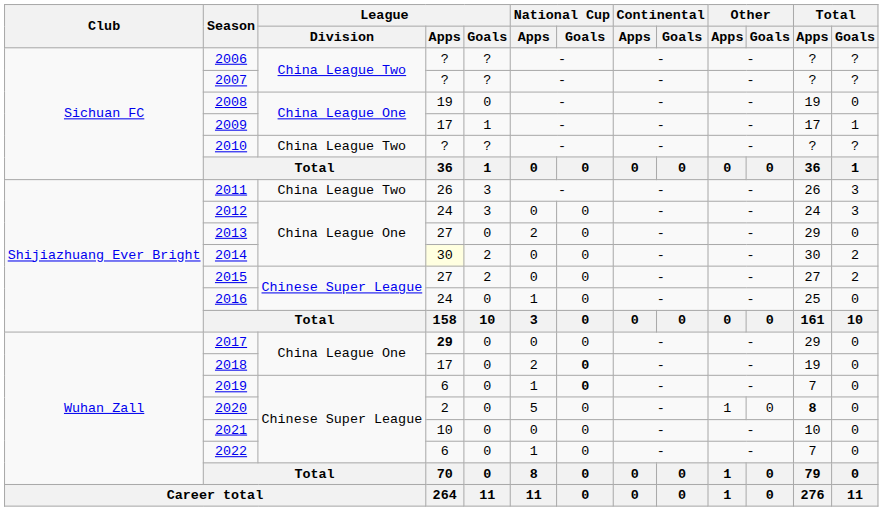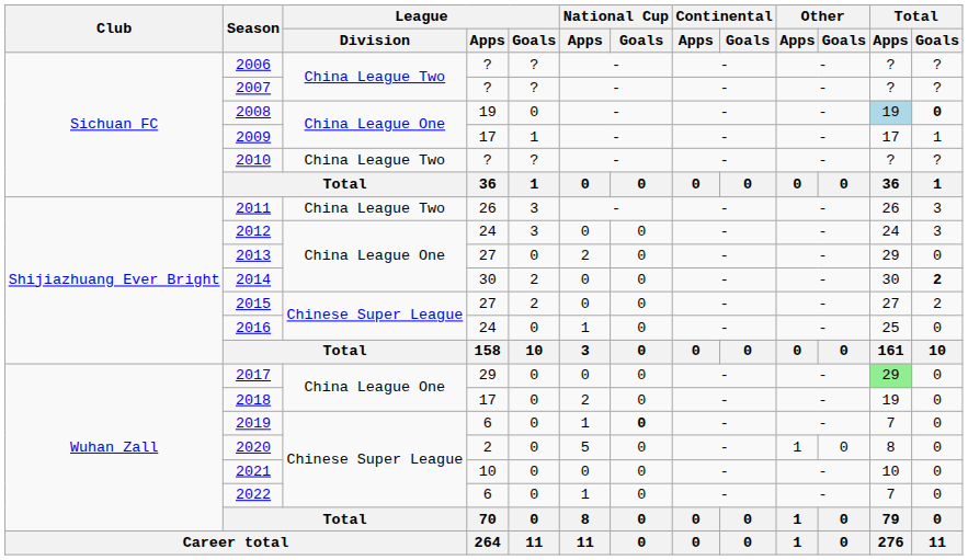2008 | Total / Apps: no background -> lightblue background
2008 | Total / Goals: normal -> bold
2014 | League / Apps: lightyellow background -> no background
2014 | Total / Goals: normal -> bold
2017 | League / Apps: bold -> normal
2017 | Total / Apps: no background -> lightgreen background
2018 | National Cup / Goals: bold -> normal
2020 | Total / Apps: bold -> normal
